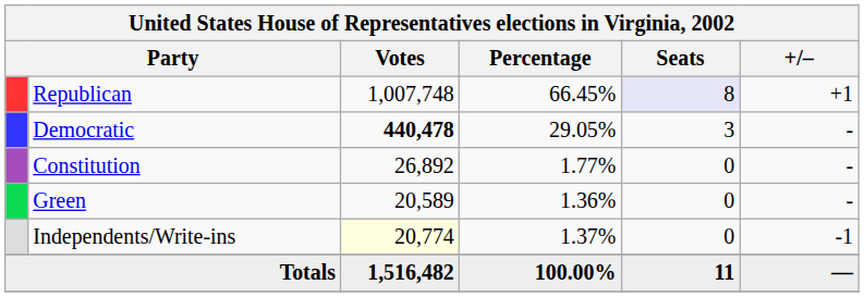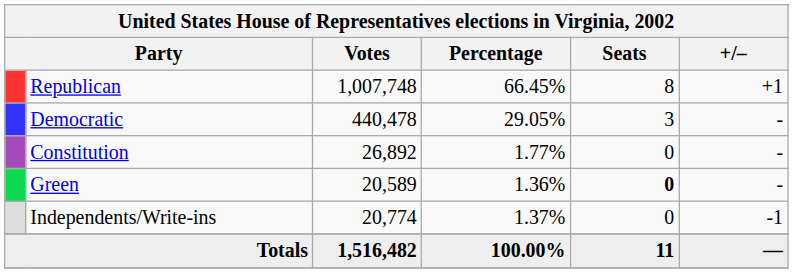Republican | Seats: lavender background -> no background
Democratic | Votes: bold -> normal
Green | Seats: normal -> bold
Independents/Write-ins | Votes: lightyellow background -> no background
